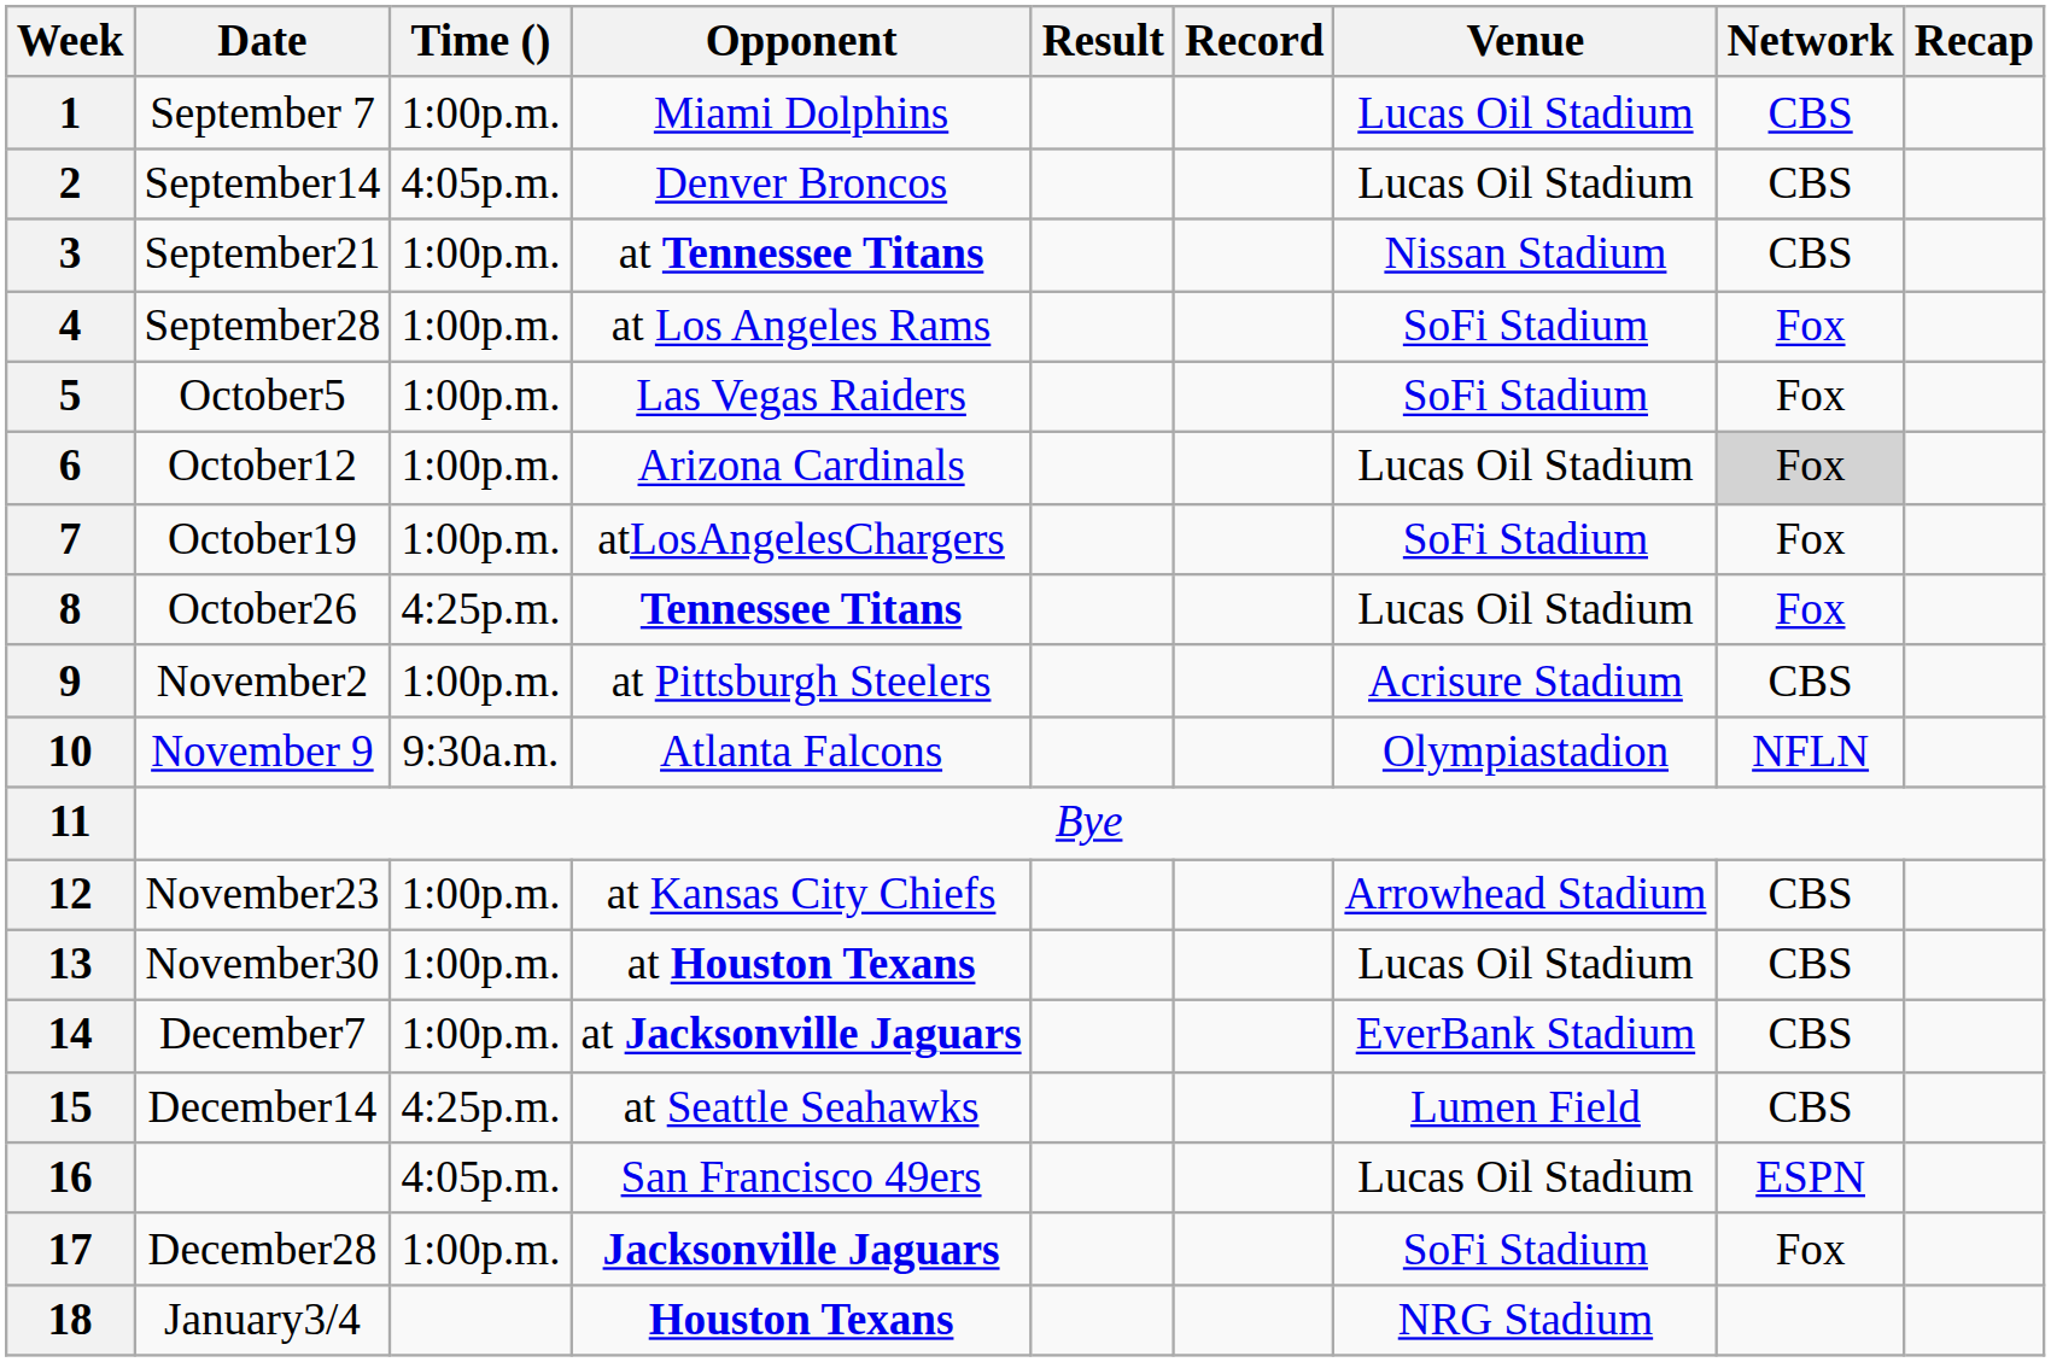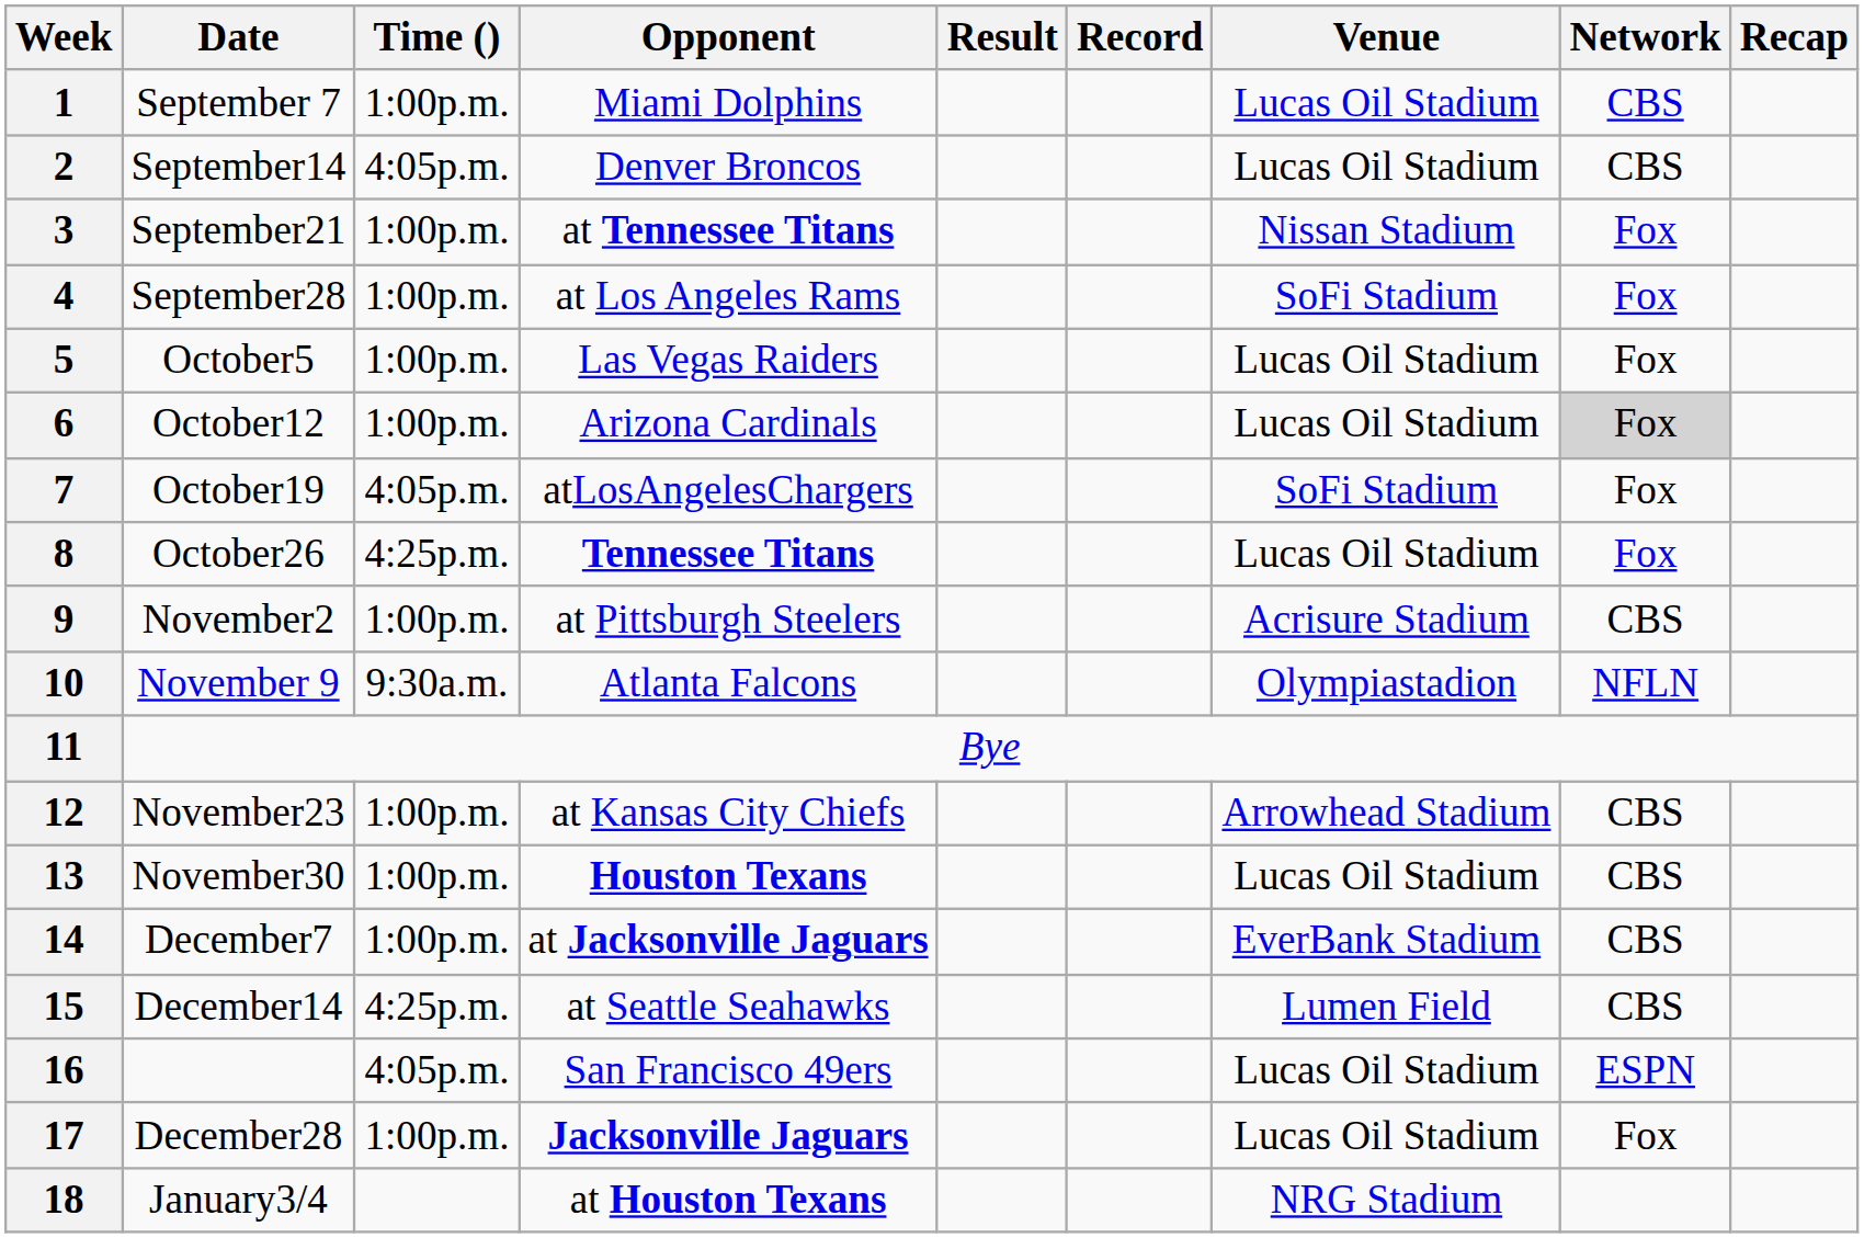3 | Network: CBS -> Fox
5 | Venue: SoFi Stadium -> Lucas Oil Stadium
7 | Time (): 1:00p.m. -> 4:05p.m.
13 | Opponent: at Houston Texans -> Houston Texans
17 | Venue: SoFi Stadium -> Lucas Oil Stadium
18 | Opponent: Houston Texans -> at Houston Texans
